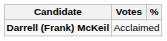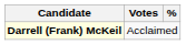Darrell (Frank) McKeil | Candidate: no background -> lightyellow background
